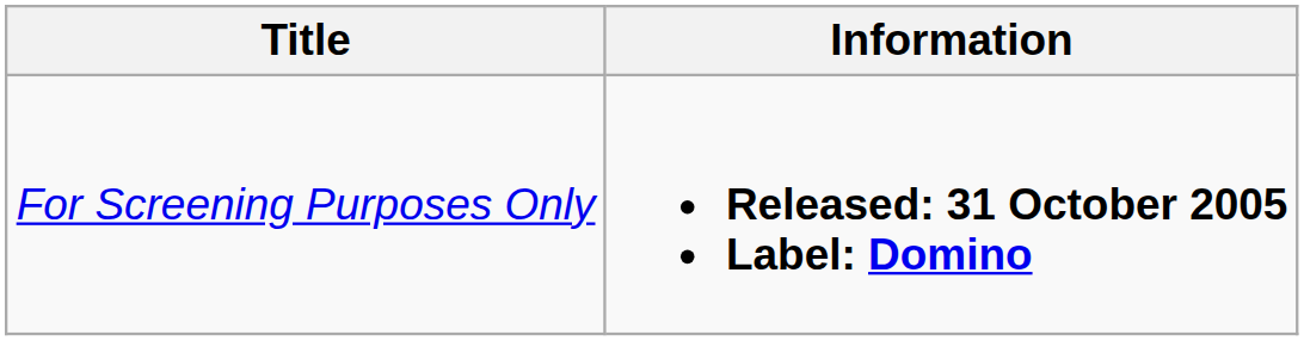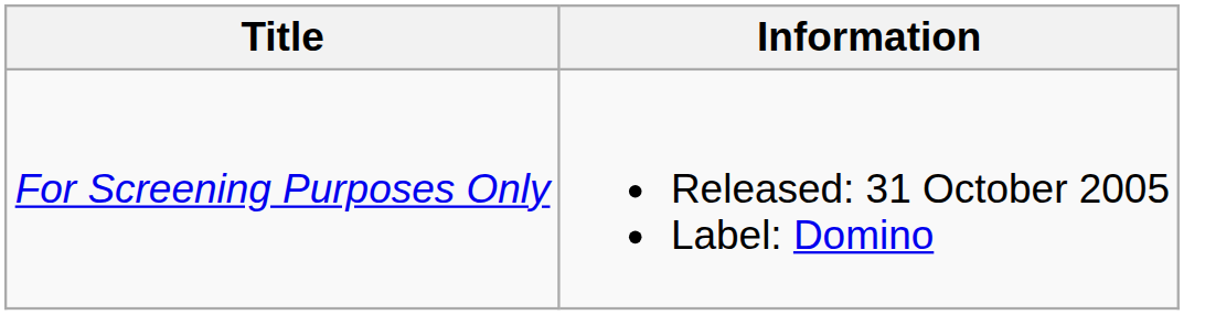For Screening Purposes Only | Information: bold -> normal
